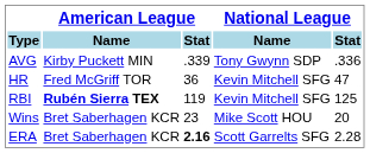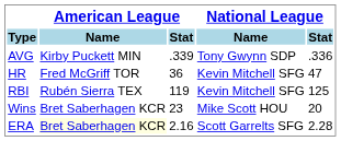RBI | American League / Name: bold -> normal
ERA | American League / Name: no background -> lightyellow background
ERA | American League / Stat: bold -> normal
